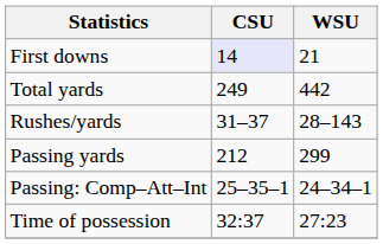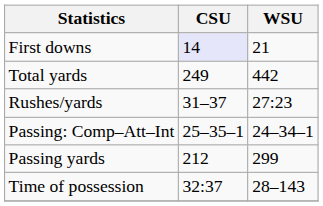Rushes/yards | WSU: 28–143 -> 27:23
rows swapped: Passing yards <-> Passing: Comp–Att–Int
Time of possession | WSU: 27:23 -> 28–143
